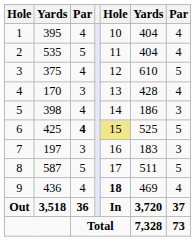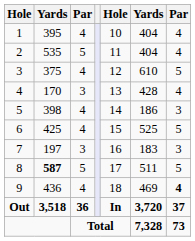6 | column 3: bold -> normal
6 | column 5: khaki background -> no background
8 | column 2: normal -> bold
9 | column 5: bold -> normal
9 | column 7: normal -> bold
